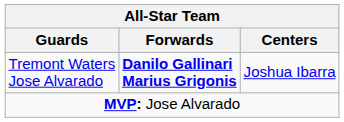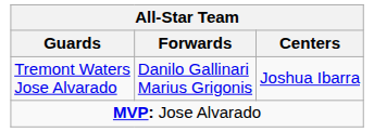Tremont Waters Jose Alvarado | Forwards: bold -> normal
